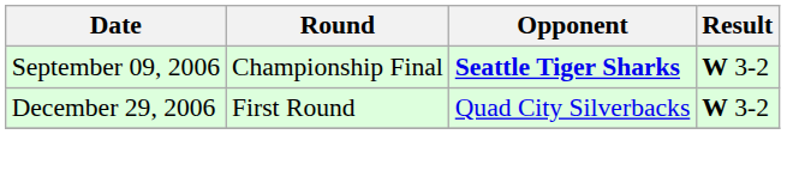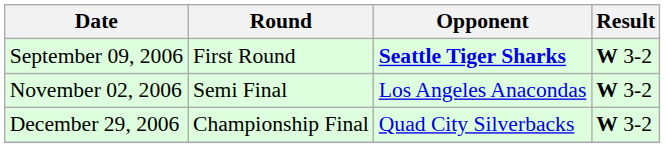September 09, 2006 | Round: Championship Final -> First Round
+ row: November 02, 2006 | Semi Final | Los Angeles Anacondas | W 3-2
December 29, 2006 | Round: First Round -> Championship Final
